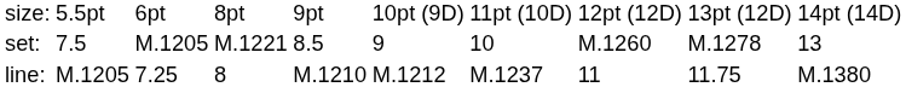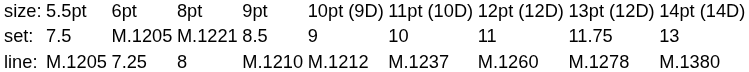set: | column 8: M.1260 -> 11
set: | column 9: M.1278 -> 11.75
line: | column 8: 11 -> M.1260
line: | column 9: 11.75 -> M.1278
